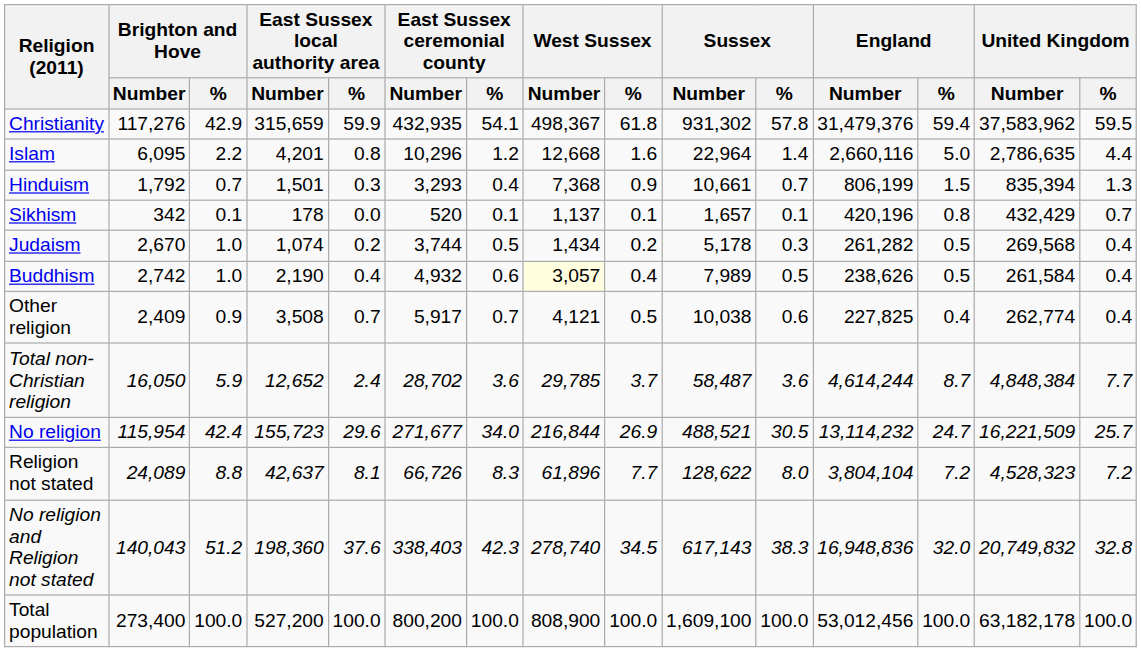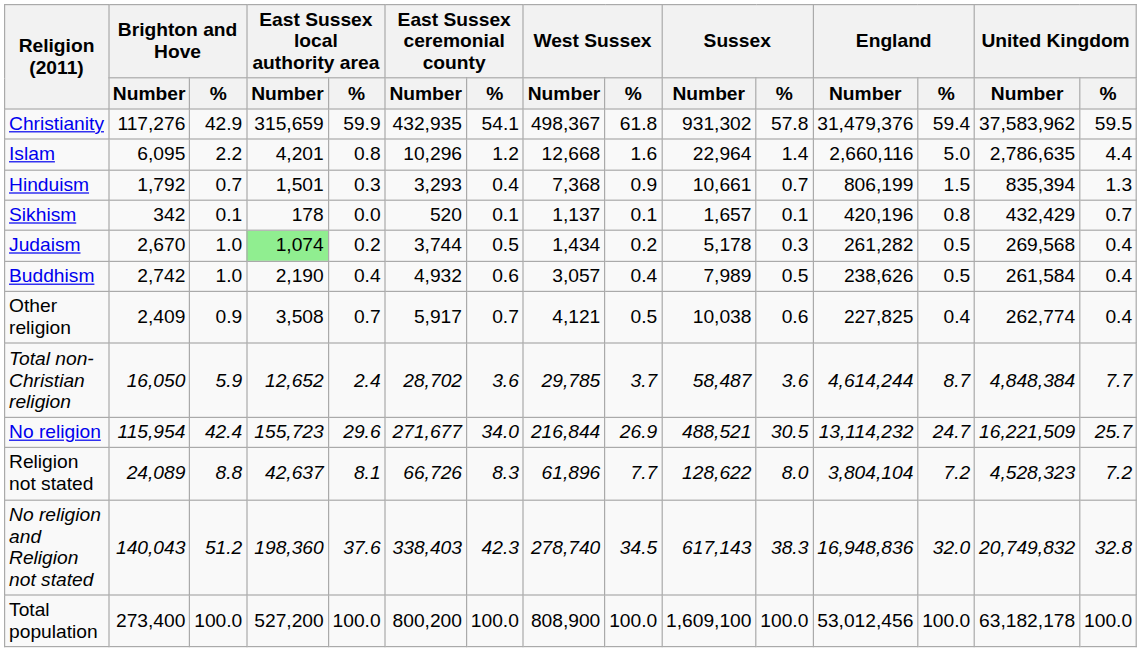Judaism | East Sussex local authority area / Number: no background -> lightgreen background
Buddhism | West Sussex / Number: lightyellow background -> no background
